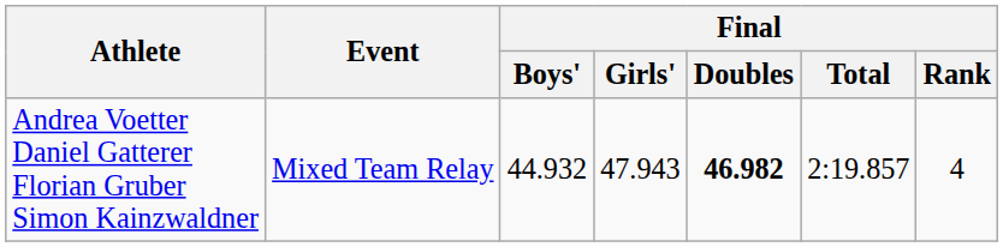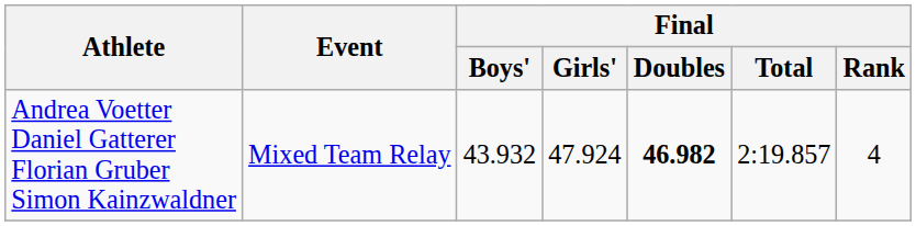row 3 | Final / Boys': 44.932 -> 43.932
row 3 | Final / Girls': 47.943 -> 47.924
